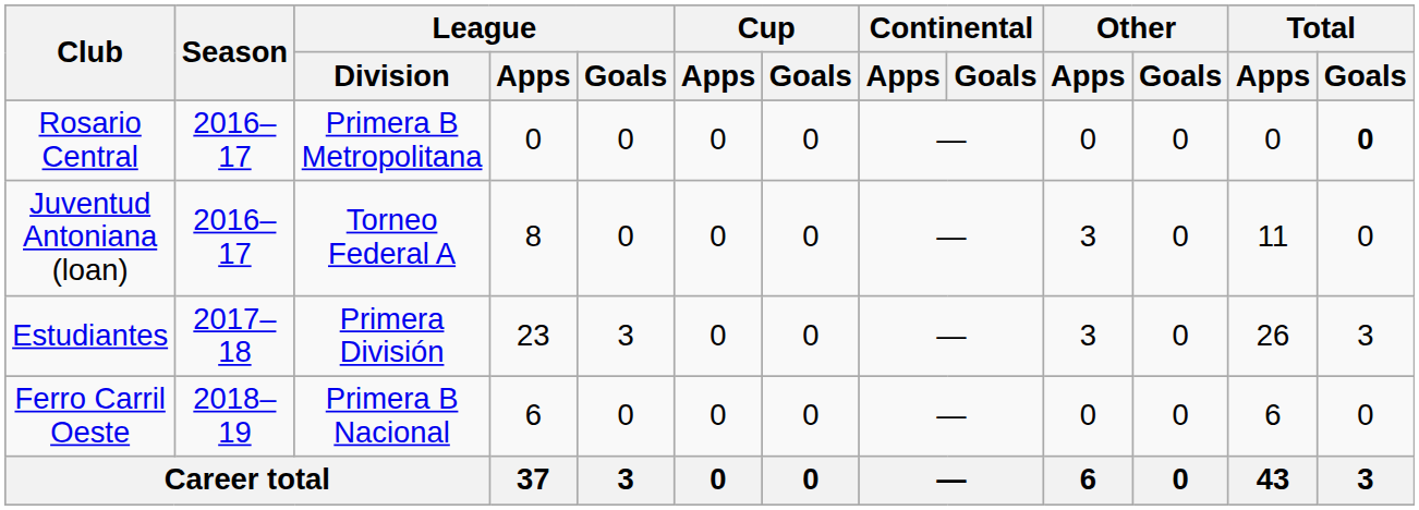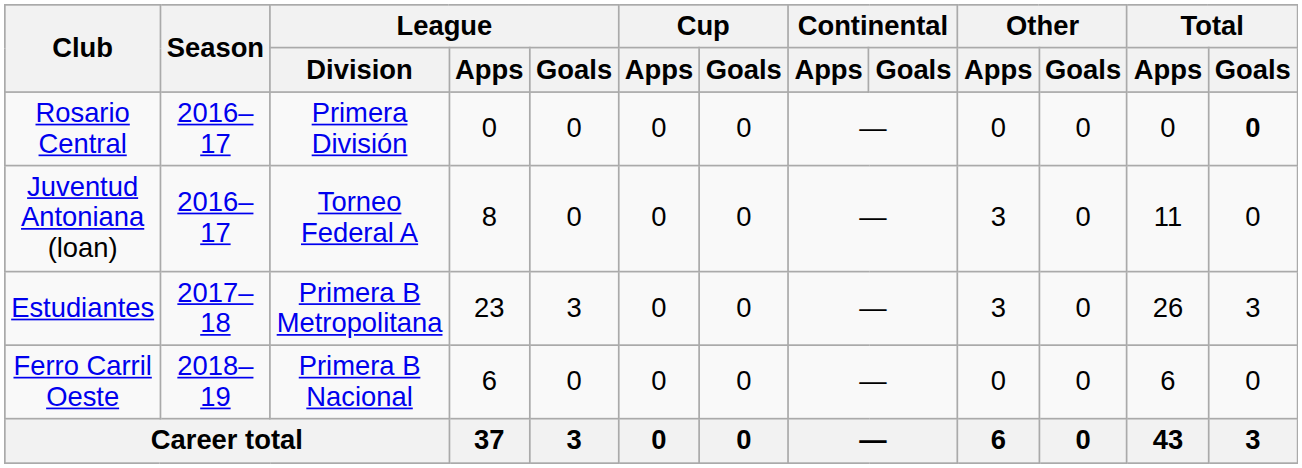Rosario Central | League / Division: Primera B Metropolitana -> Primera División
Estudiantes | League / Division: Primera División -> Primera B Metropolitana
